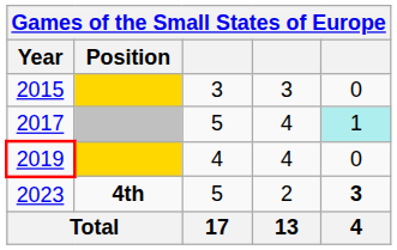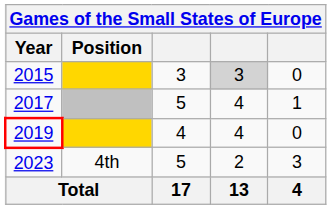2015 | column 4: no background -> lightgrey background
2017 | column 5: paleturquoise background -> no background
2023 | Position: bold -> normal
2023 | column 5: bold -> normal
